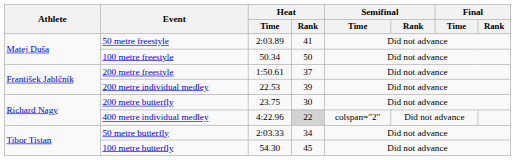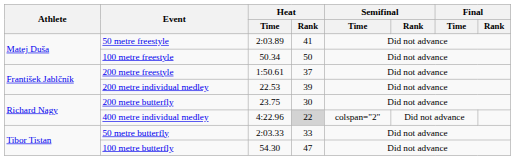50 metre butterfly | Heat / Rank: 34 -> 33
100 metre butterfly | Heat / Rank: 45 -> 47
